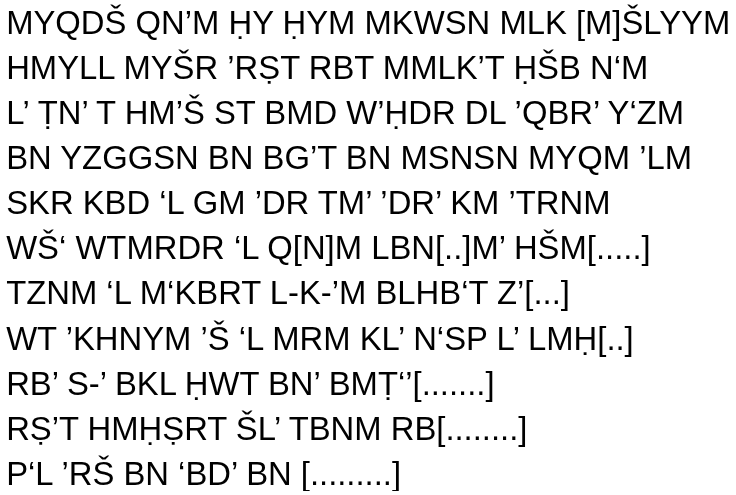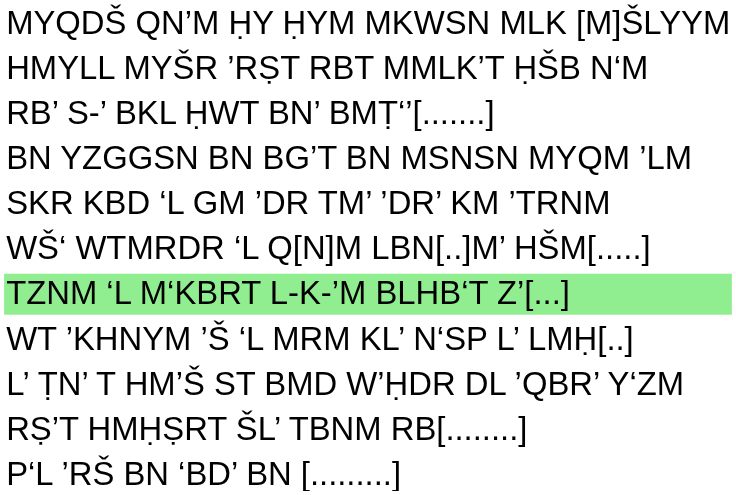row 3 | column 1: L’ ṬN’ T HM’Š ST BMD W’ḤDR DL ’QBR’ Y‘ZM -> RB’ S-’ BKL ḤWT BN’ BMṬ‘’[.......]
row 7 | column 1: no background -> lightgreen background
row 9 | column 1: RB’ S-’ BKL ḤWT BN’ BMṬ‘’[.......] -> L’ ṬN’ T HM’Š ST BMD W’ḤDR DL ’QBR’ Y‘ZM
